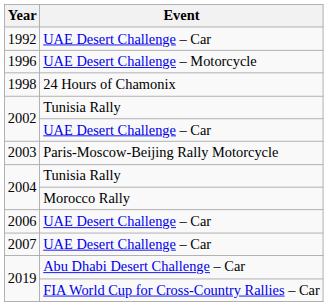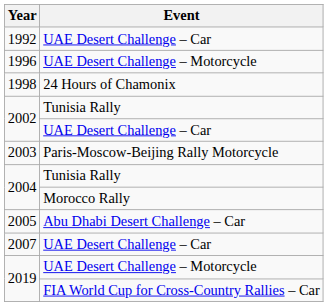row 10 | Year: 2006 -> 2005
row 10 | Event: UAE Desert Challenge – Car -> Abu Dhabi Desert Challenge – Car
row 12 | Event: Abu Dhabi Desert Challenge – Car -> UAE Desert Challenge – Motorcycle
